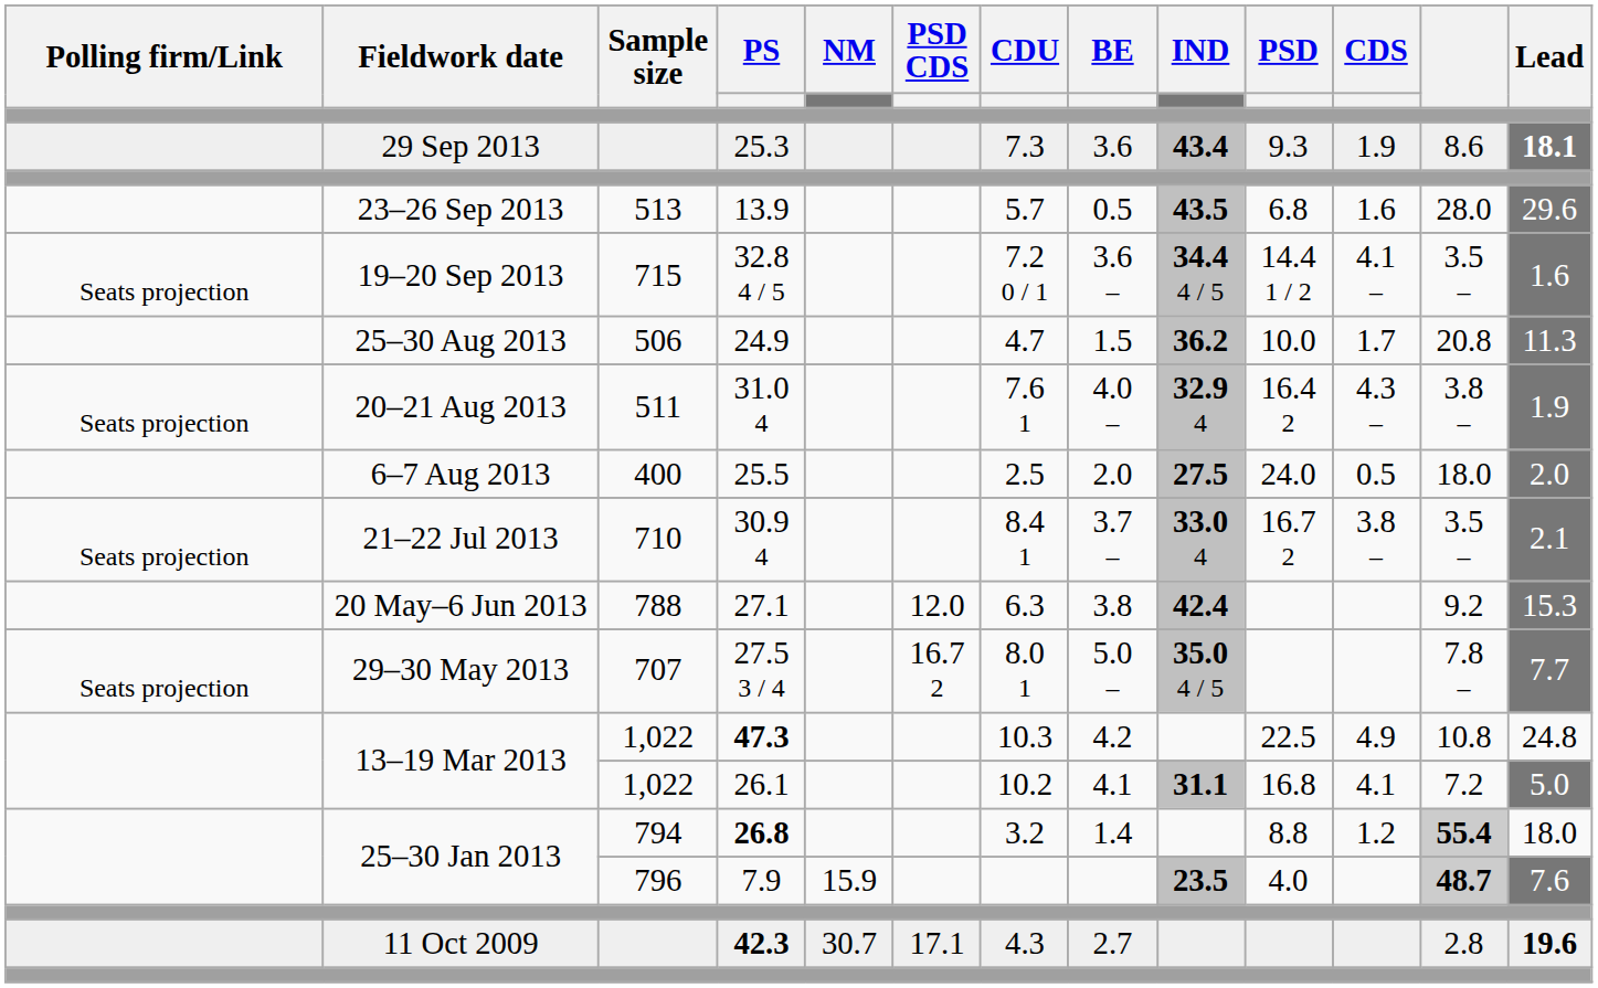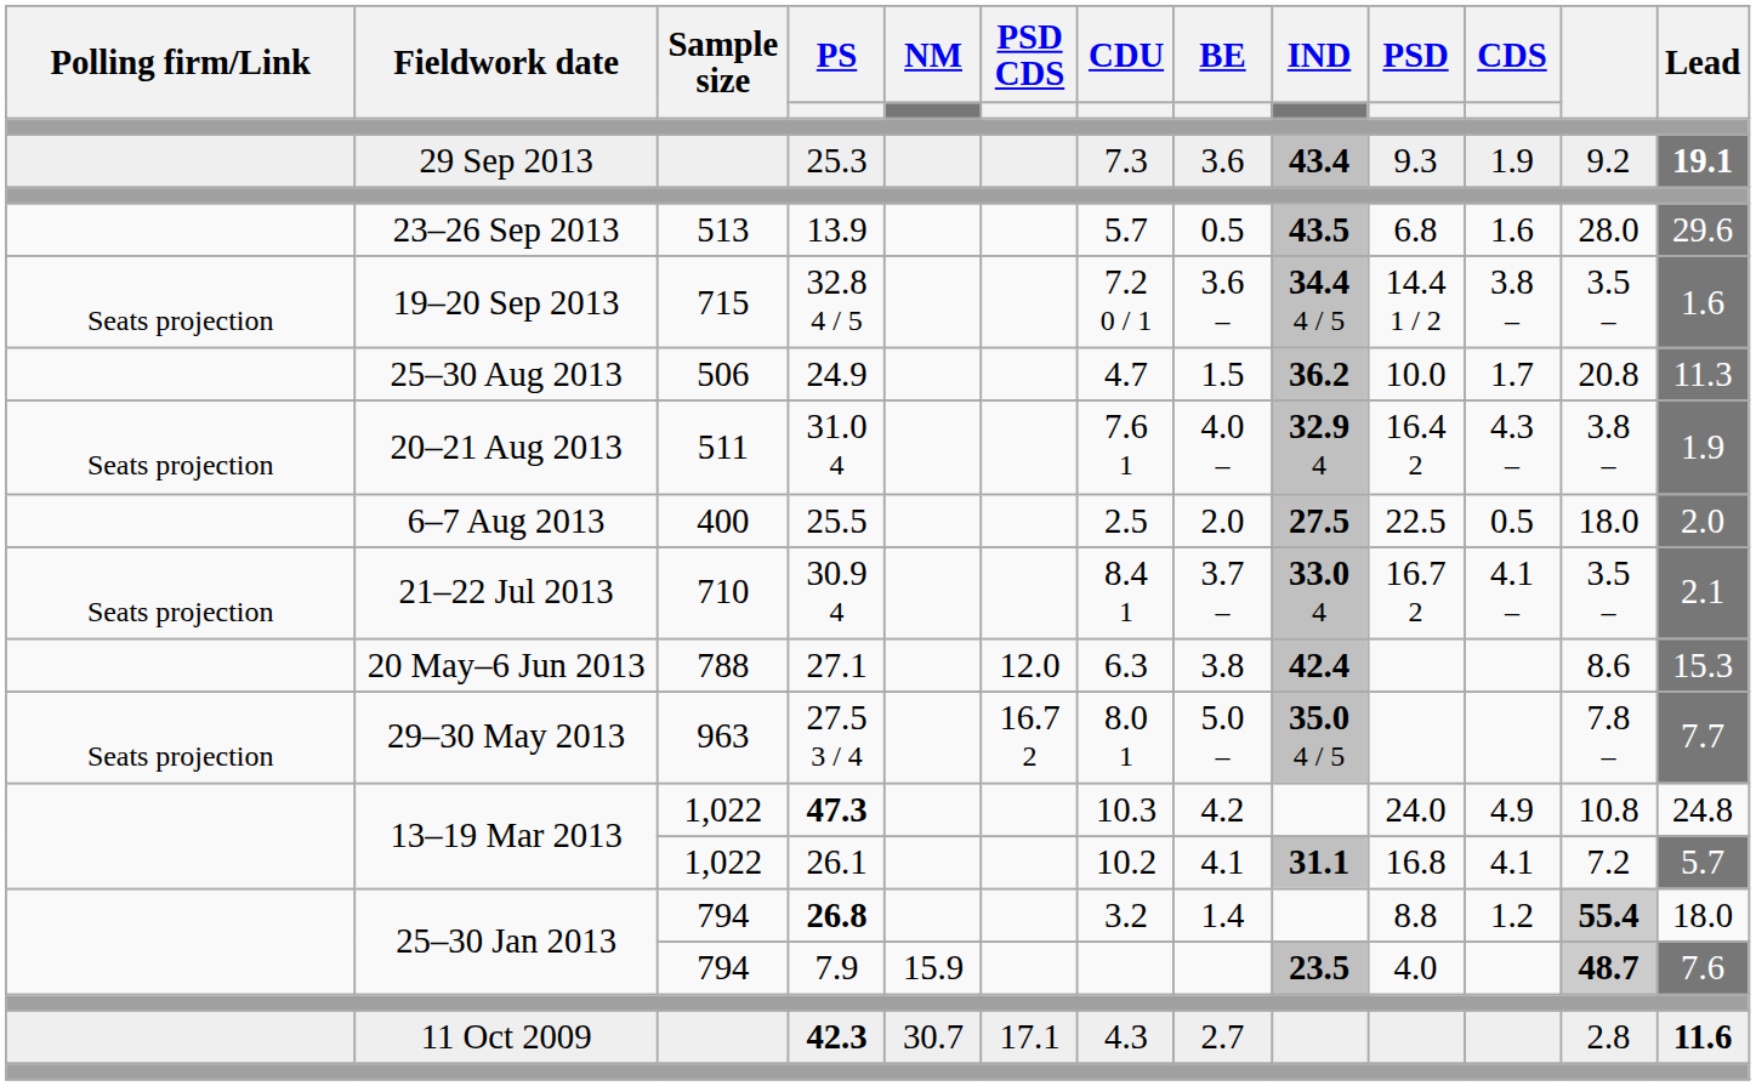25.3 | column 12: 8.6 -> 9.2
25.3 | Lead: 18.1 -> 19.1
32.8 4 / 5 | CDS: 4.1 – -> 3.8 –
25.5 | PSD: 24.0 -> 22.5
30.9 4 | CDS: 3.8 – -> 4.1 –
27.1 | column 12: 9.2 -> 8.6
27.5 3 / 4 | Sample size: 707 -> 963
47.3 | PSD: 22.5 -> 24.0
26.1 | Lead: 5.0 -> 5.7
7.9 | Sample size: 796 -> 794
42.3 | Lead: 19.6 -> 11.6
